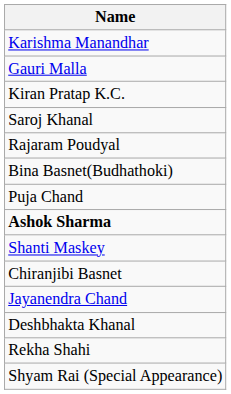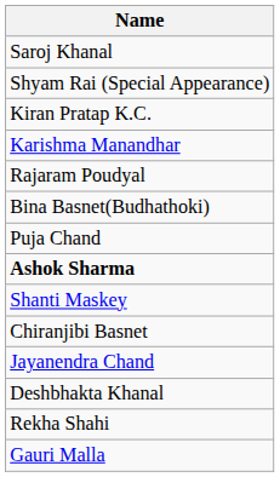row 2 | column 1: Karishma Manandhar -> Saroj Khanal
row 3 | column 1: Gauri Malla -> Shyam Rai (Special Appearance)
row 5 | column 1: Saroj Khanal -> Karishma Manandhar
row 15 | column 1: Shyam Rai (Special Appearance) -> Gauri Malla
